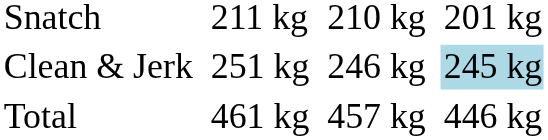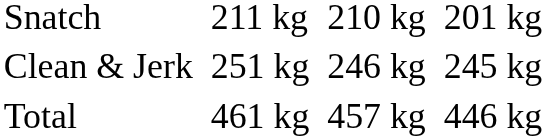Clean & Jerk | column 4: lightblue background -> no background
